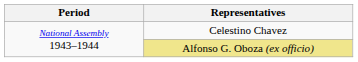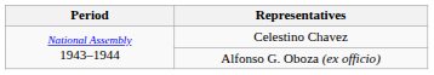Alfonso G. Oboza (ex officio) | Representatives: khaki background -> no background
